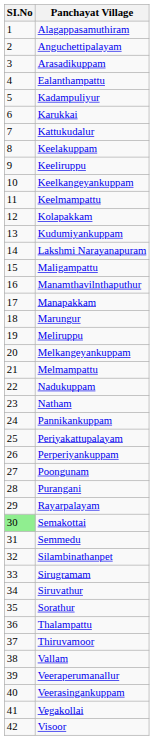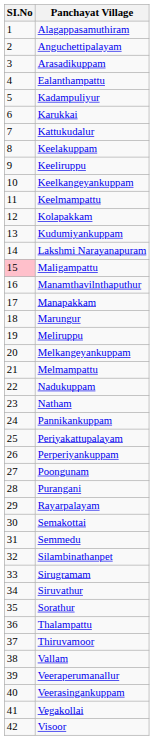Maligampattu | SI.No: no background -> pink background
Semakottai | SI.No: lightgreen background -> no background
